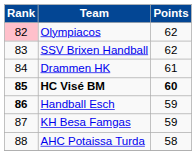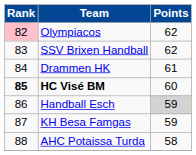HC Visé BM | Points: bold -> normal
Handball Esch | Rank: bold -> normal
Handball Esch | Points: no background -> lightgrey background
